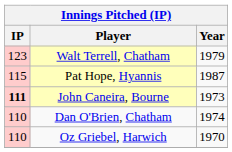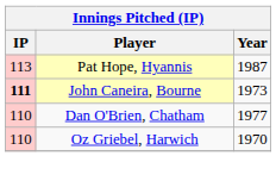- row: 123 | Walt Terrell, Chatham | 1979
Pat Hope, Hyannis | IP: 115 -> 113
Dan O'Brien, Chatham | Year: 1974 -> 1977
